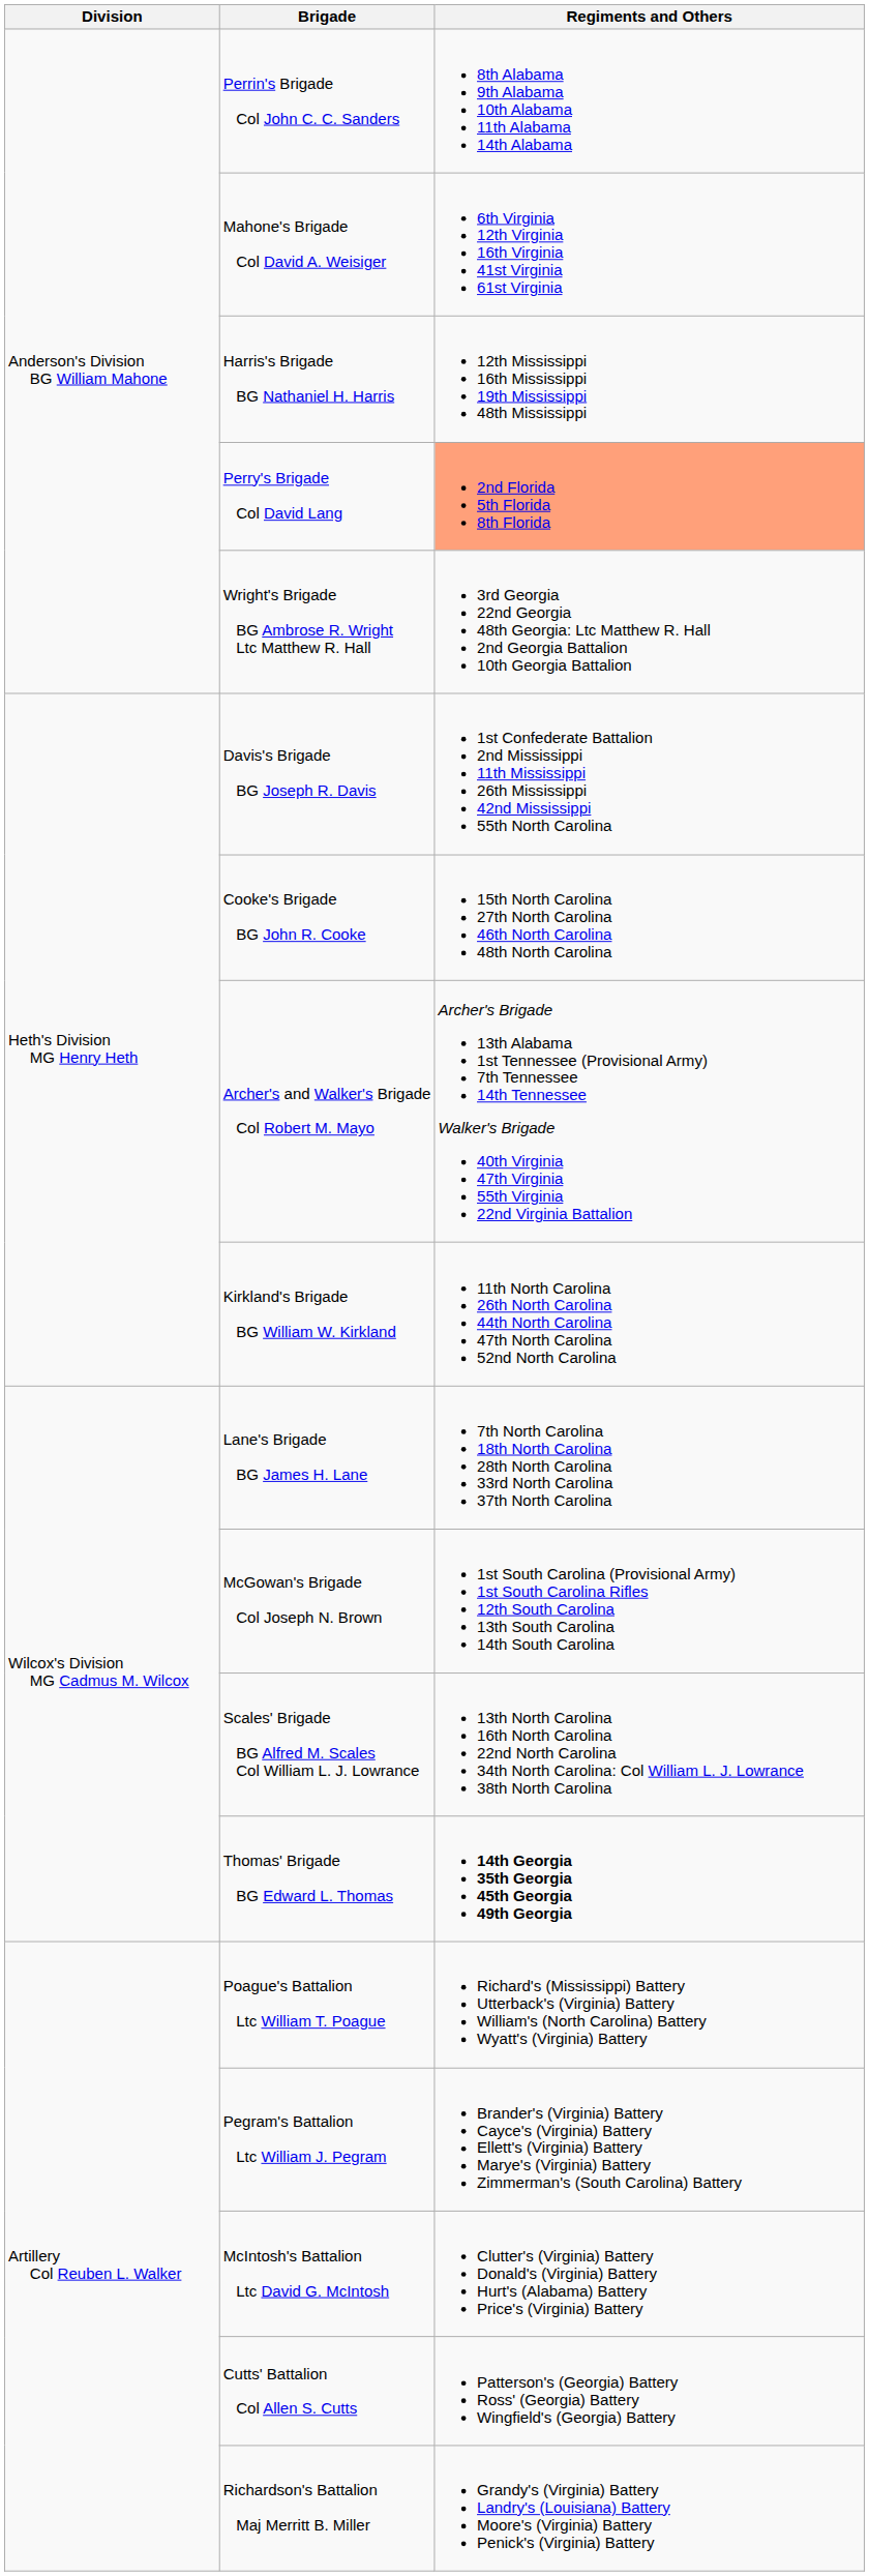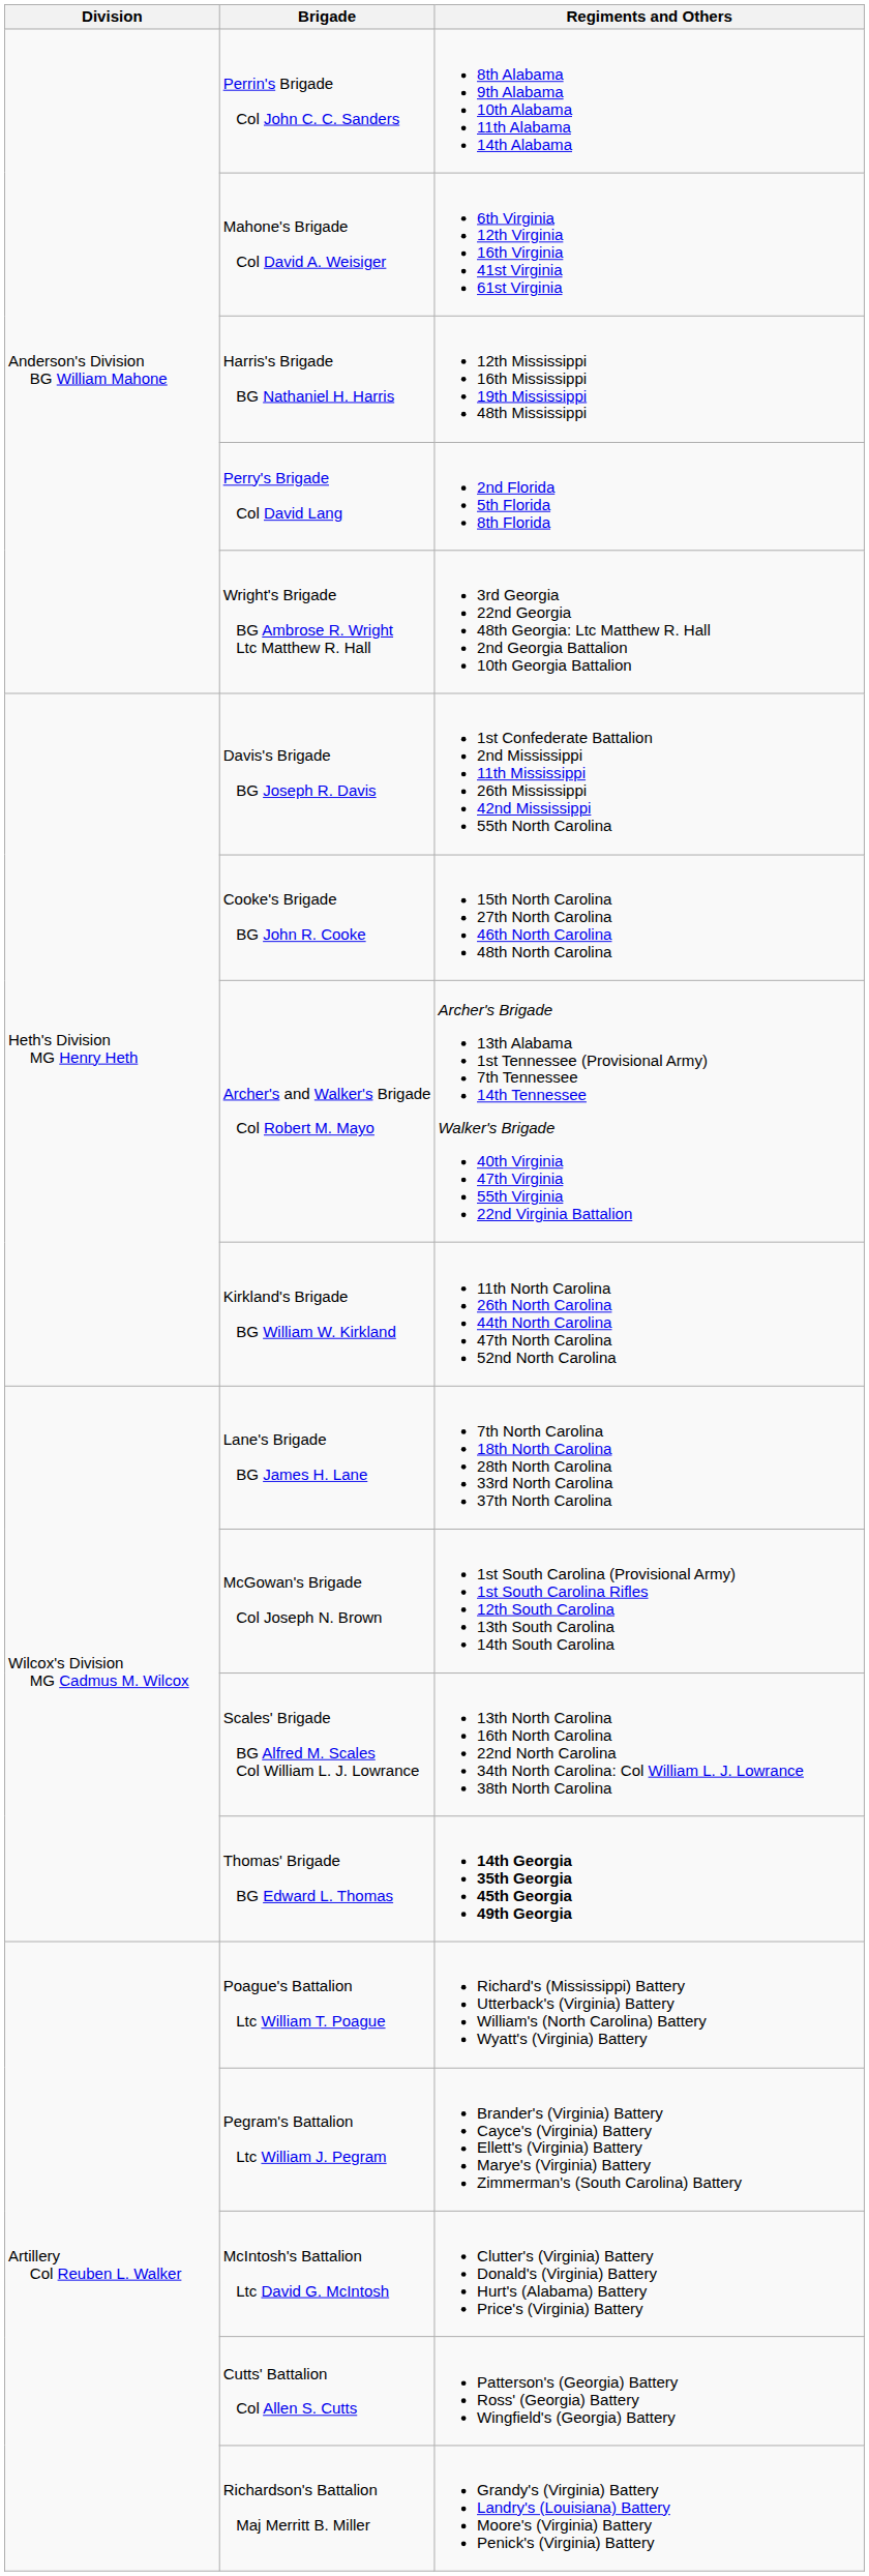Perry's Brigade Col David Lang | Regiments and Others: lightsalmon background -> no background
